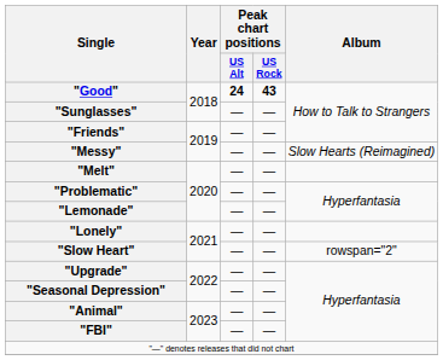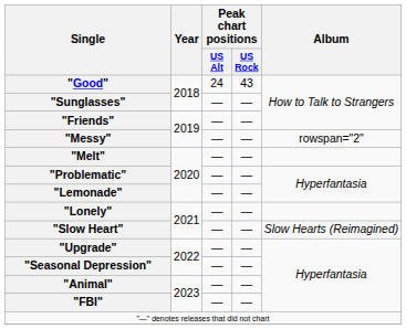"Good" | Peak chart positions / US Alt: bold -> normal
"Good" | Peak chart positions / US Rock: bold -> normal
"Messy" | Album: Slow Hearts (Reimagined) -> rowspan="2"
"Slow Heart" | Album: rowspan="2" -> Slow Hearts (Reimagined)
